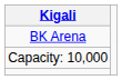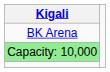Capacity: 10,000 | Kigali: no background -> lightgreen background
